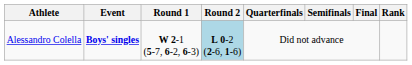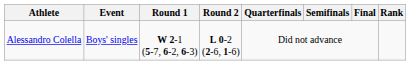Alessandro Colella | Event: bold -> normal
Alessandro Colella | Round 2: lightblue background -> no background
